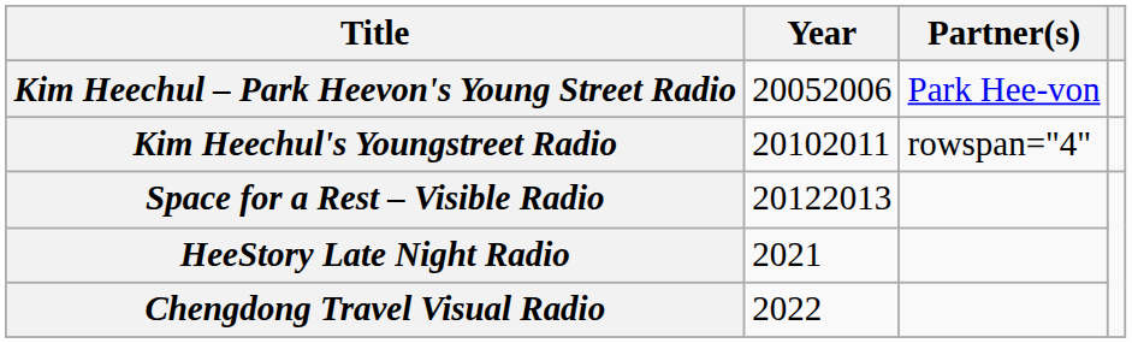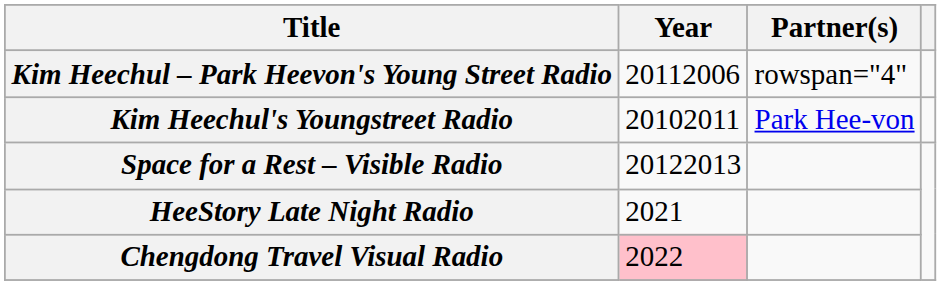Kim Heechul – Park Heevon's Young Street Radio | Year: 20052006 -> 20112006
Kim Heechul – Park Heevon's Young Street Radio | Partner(s): Park Hee-von -> rowspan="4"
Kim Heechul's Youngstreet Radio | Partner(s): rowspan="4" -> Park Hee-von
Chengdong Travel Visual Radio | Year: no background -> pink background
